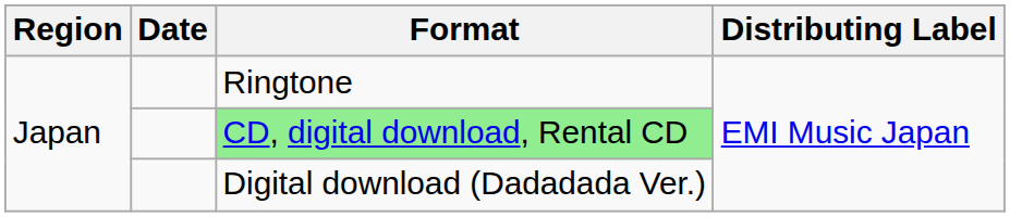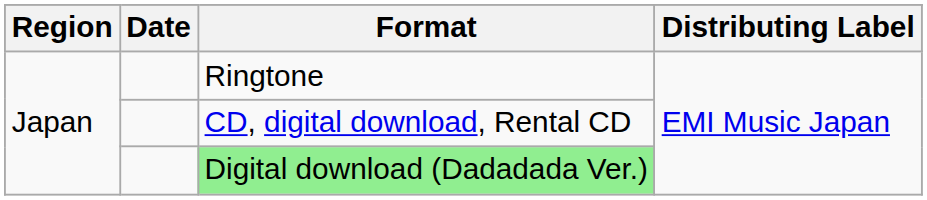CD, digital download, Rental CD | Format: lightgreen background -> no background
Digital download (Dadadada Ver.) | Format: no background -> lightgreen background
